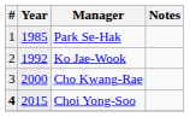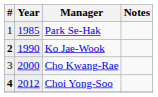Ko Jae-Wook | #: normal -> bold
Ko Jae-Wook | Year: 1992 -> 1990
Choi Yong-Soo | Year: 2015 -> 2012
